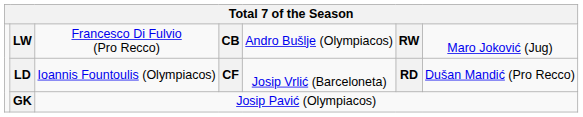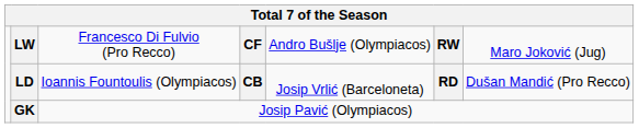LW | column 4: CB -> CF
LD | column 4: CF -> CB
